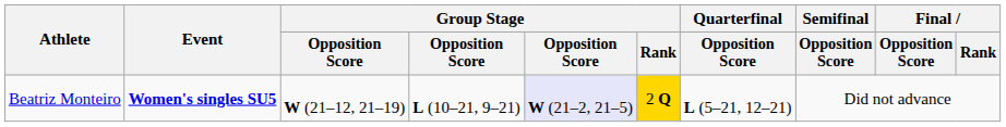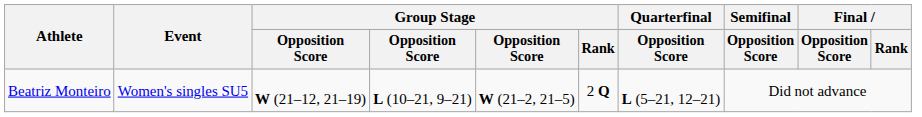Beatriz Monteiro | Event: bold -> normal
Beatriz Monteiro | column 5: lavender background -> no background
Beatriz Monteiro | Group Stage / Rank: gold background -> no background
